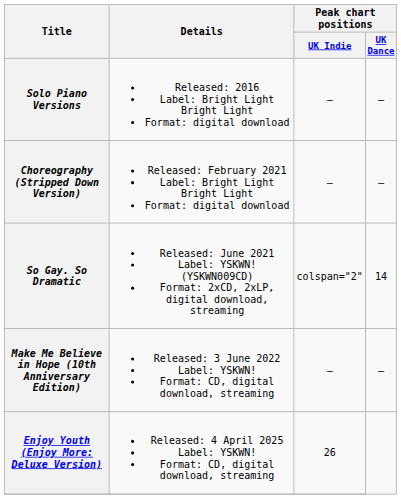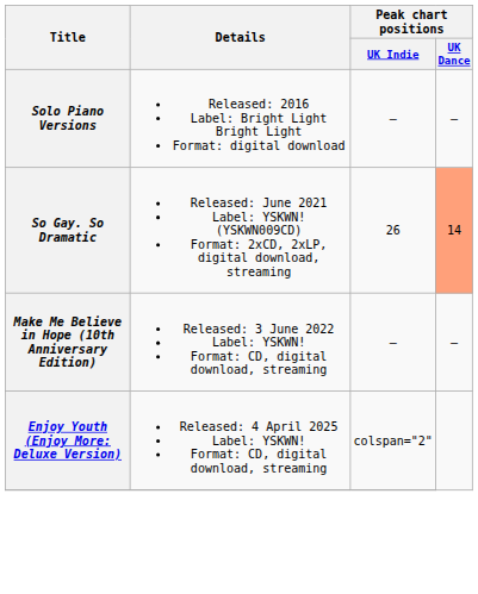- row: Choreography (Stripped Down Version) | Released: February 2021 Label: Bright Light Bright Light Format: digital download | – | –
So Gay. So Dramatic | Peak chart positions / UK Indie: colspan="2" -> 26
So Gay. So Dramatic | Peak chart positions / UK Dance: no background -> lightsalmon background
Enjoy Youth (Enjoy More: Deluxe Version) | Peak chart positions / UK Indie: 26 -> colspan="2"
